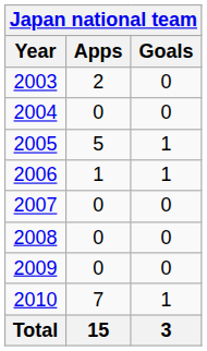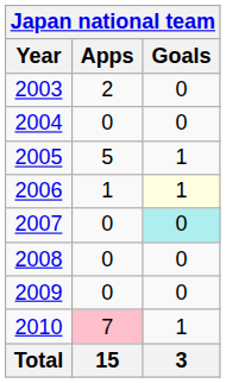2006 | Goals: no background -> lightyellow background
2007 | Goals: no background -> paleturquoise background
2010 | Apps: no background -> pink background
